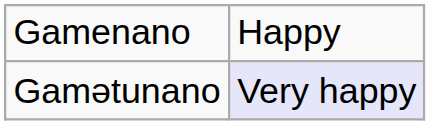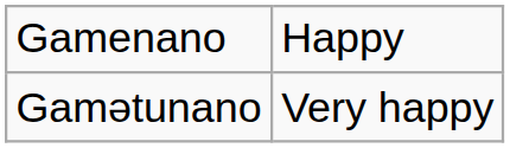Gamətunano | column 2: lavender background -> no background
